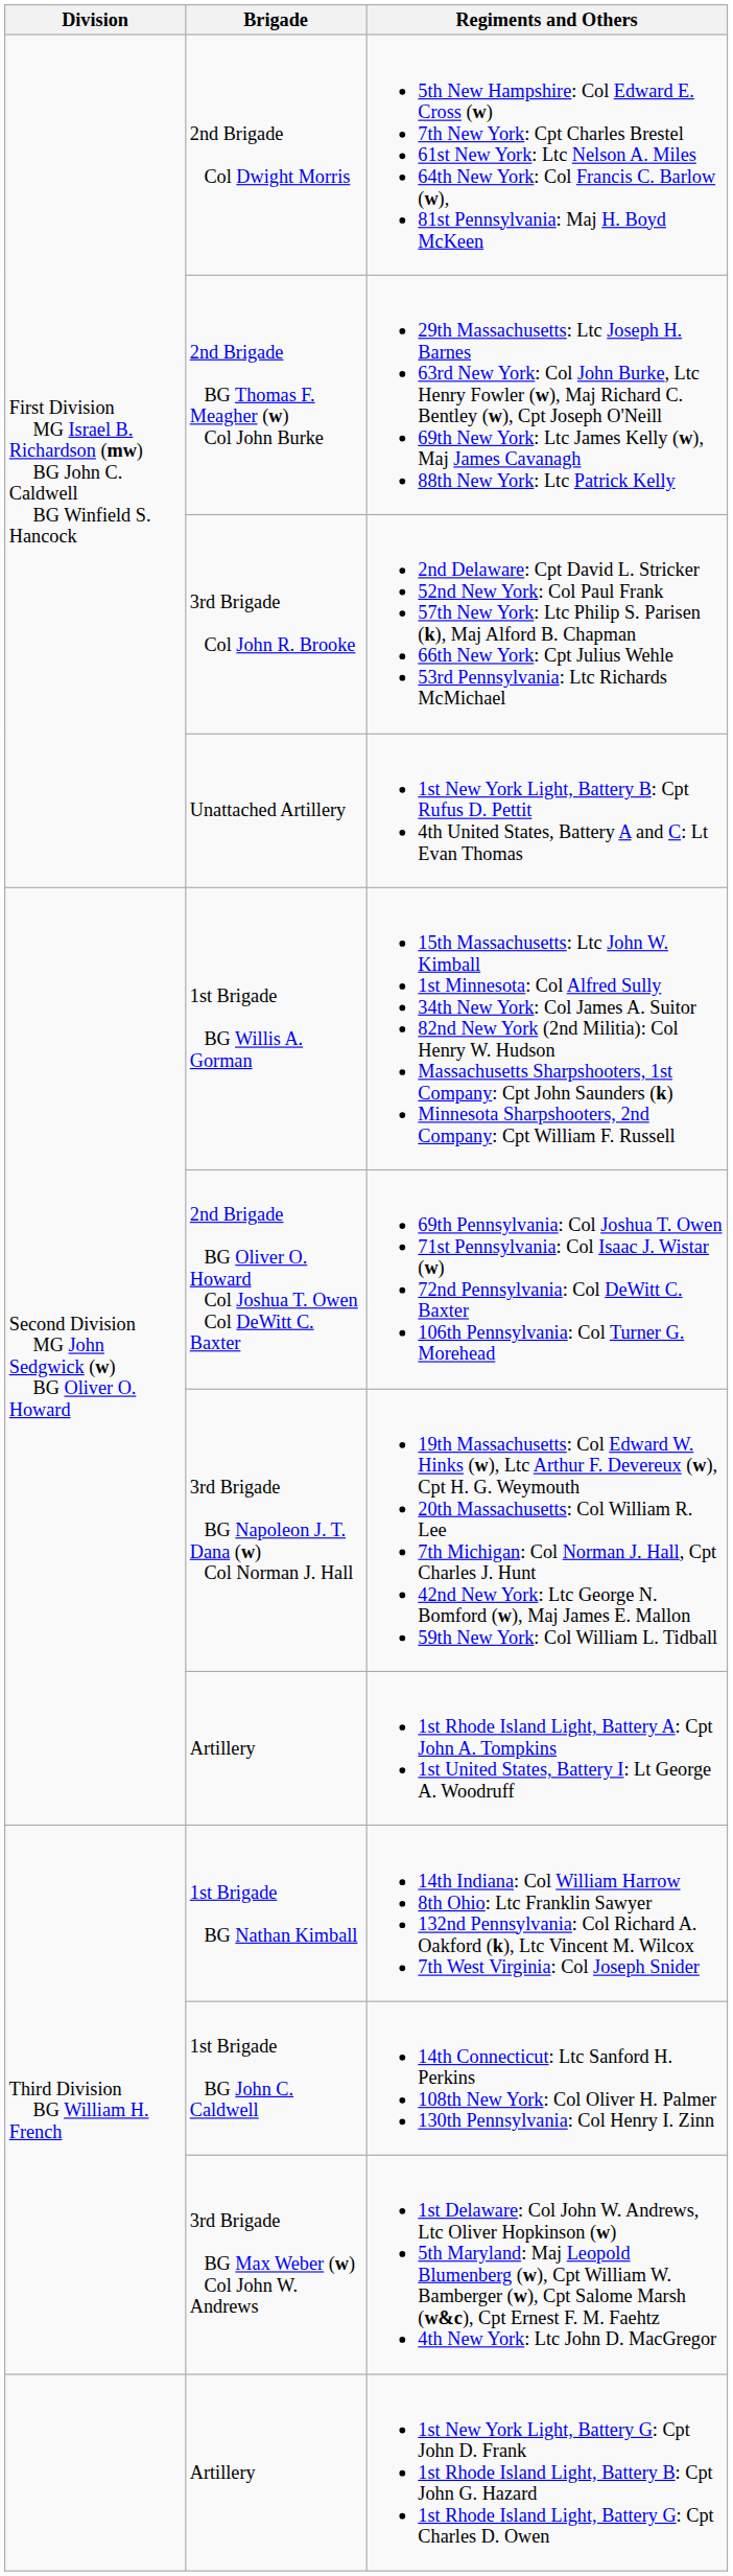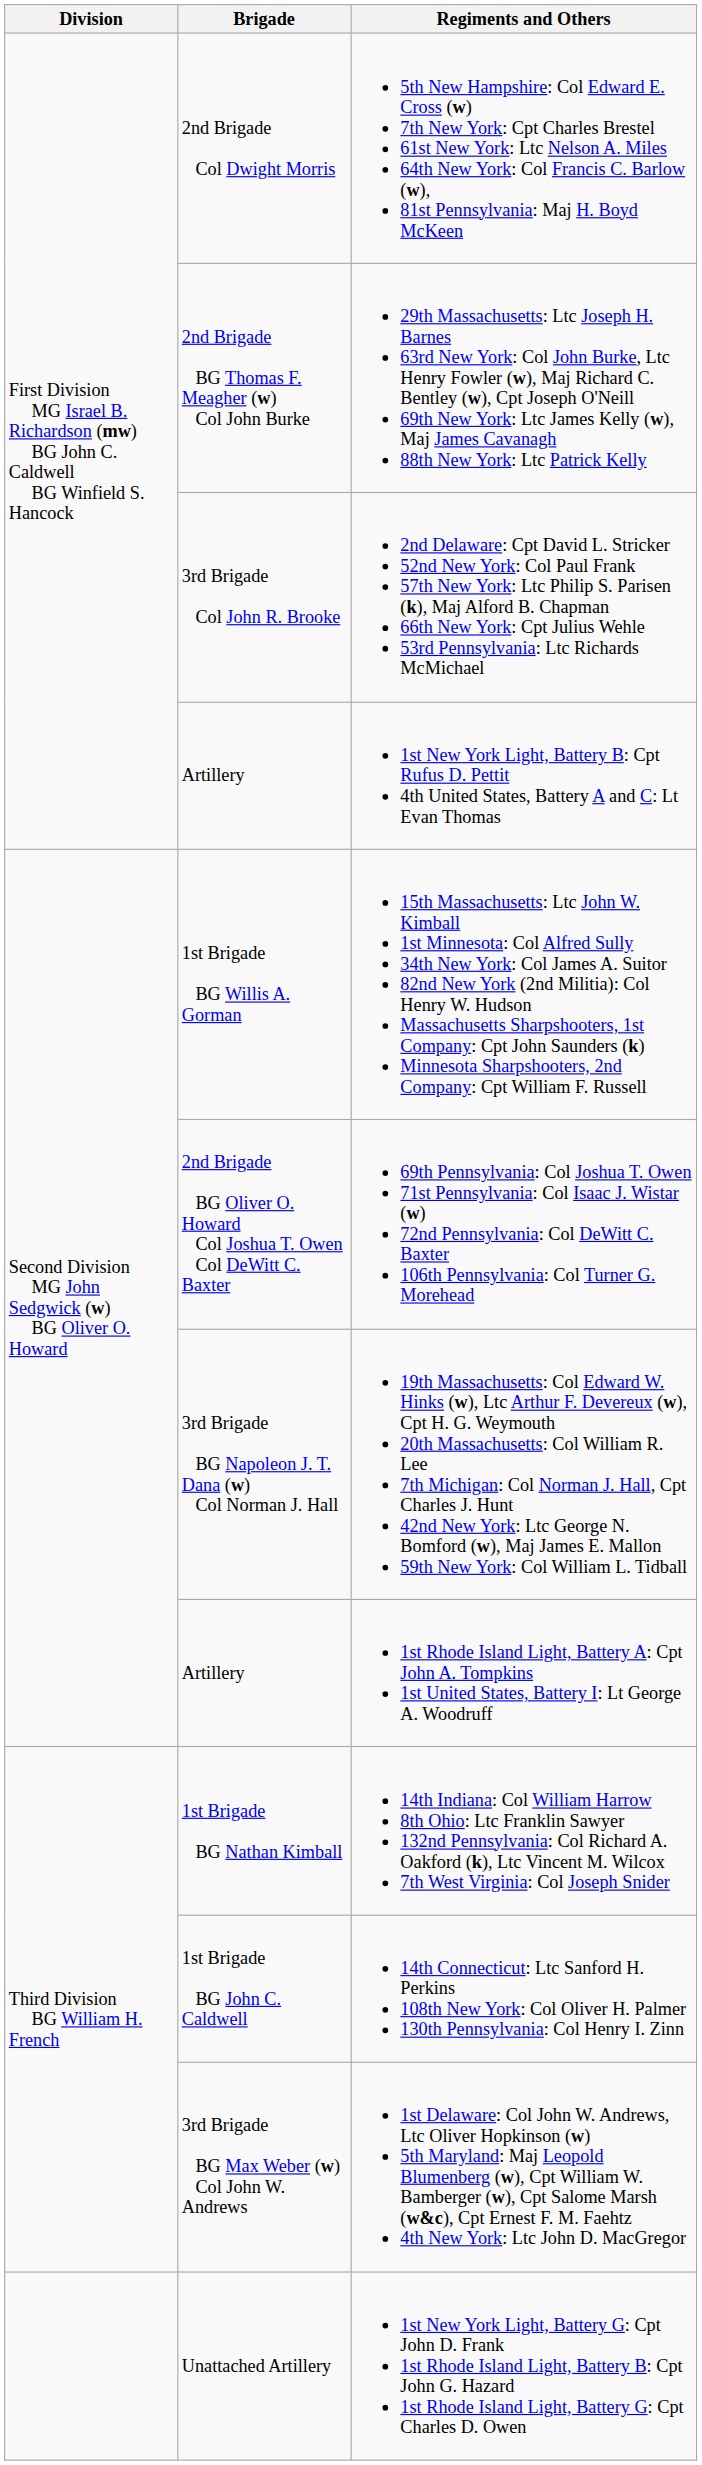row 5 | Brigade: Unattached Artillery -> Artillery
row 13 | Brigade: Artillery -> Unattached Artillery
